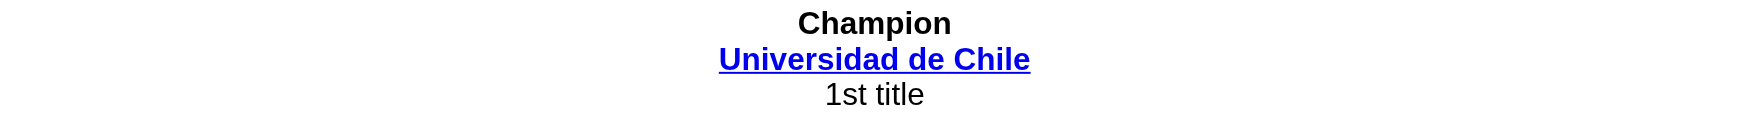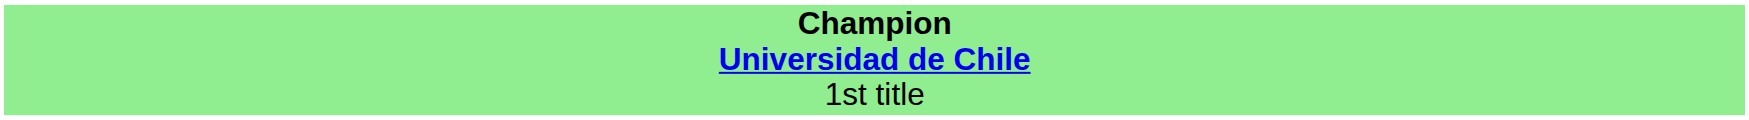row 1 | column 1: no background -> lightgreen background
